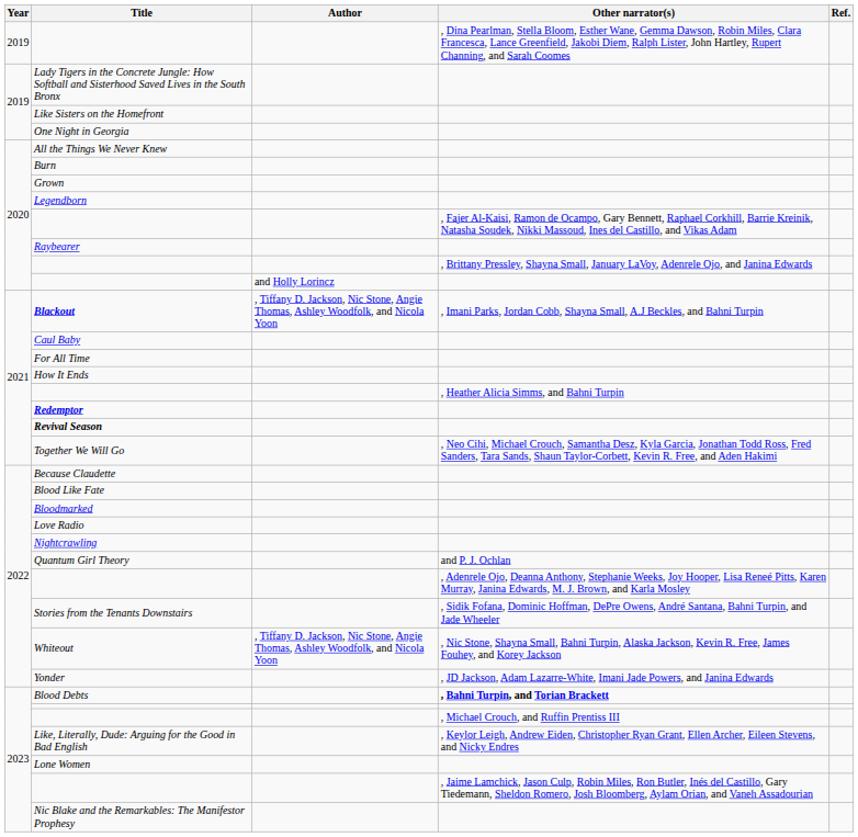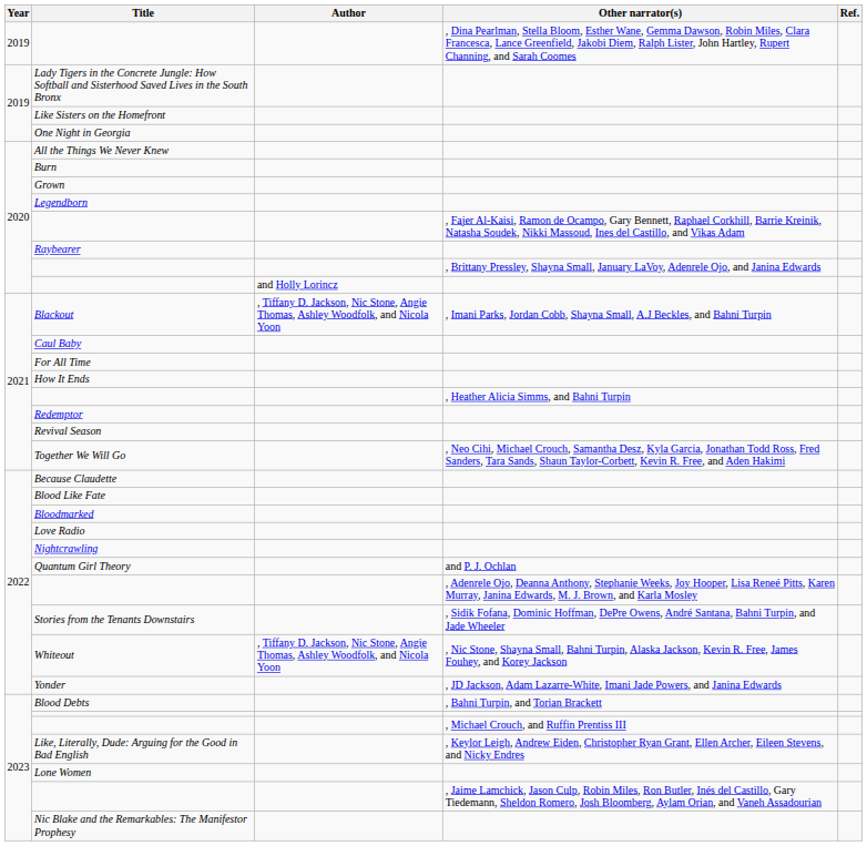Blackout | Title: bold -> normal
Redemptor | Title: bold -> normal
Revival Season | Title: bold -> normal
Blood Debts | Other narrator(s): bold -> normal
